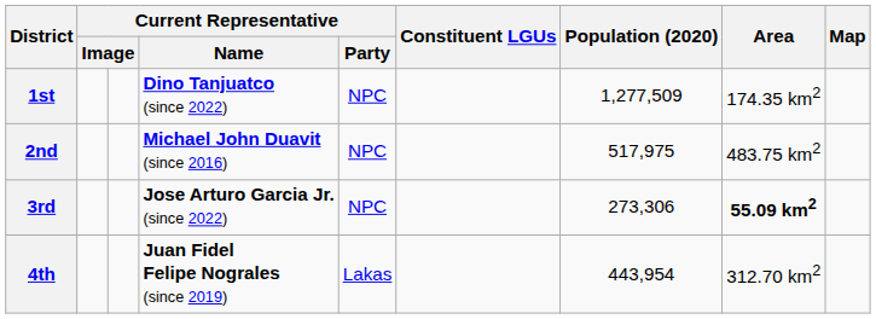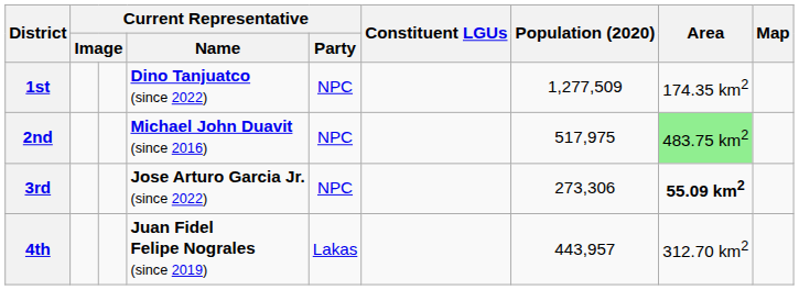2nd | Area: no background -> lightgreen background
4th | Population (2020): 443,954 -> 443,957
